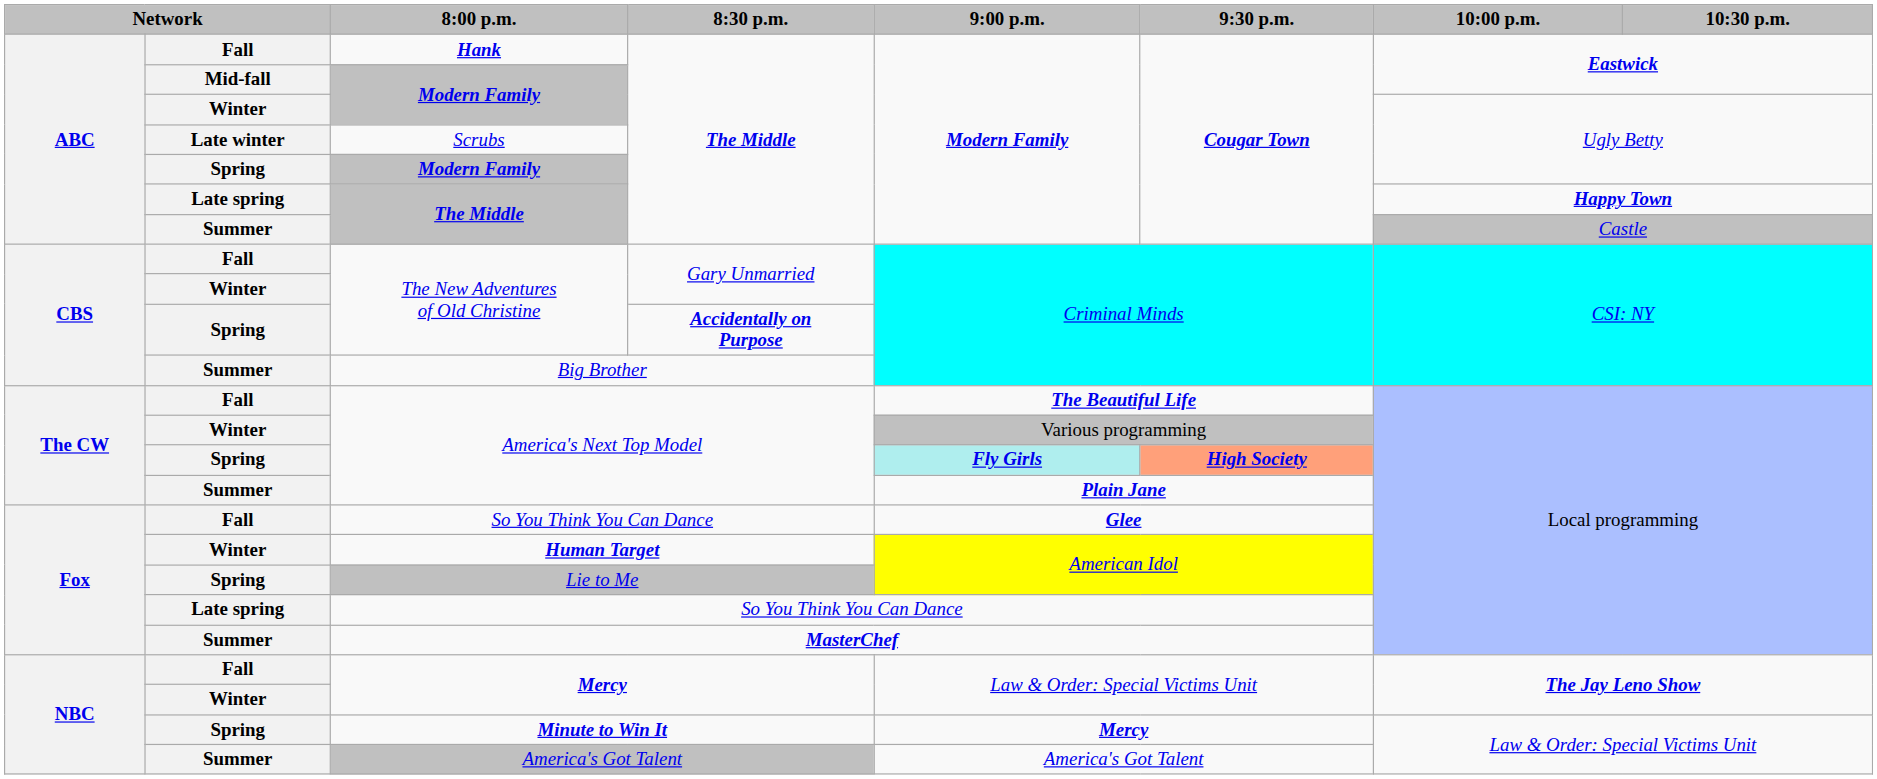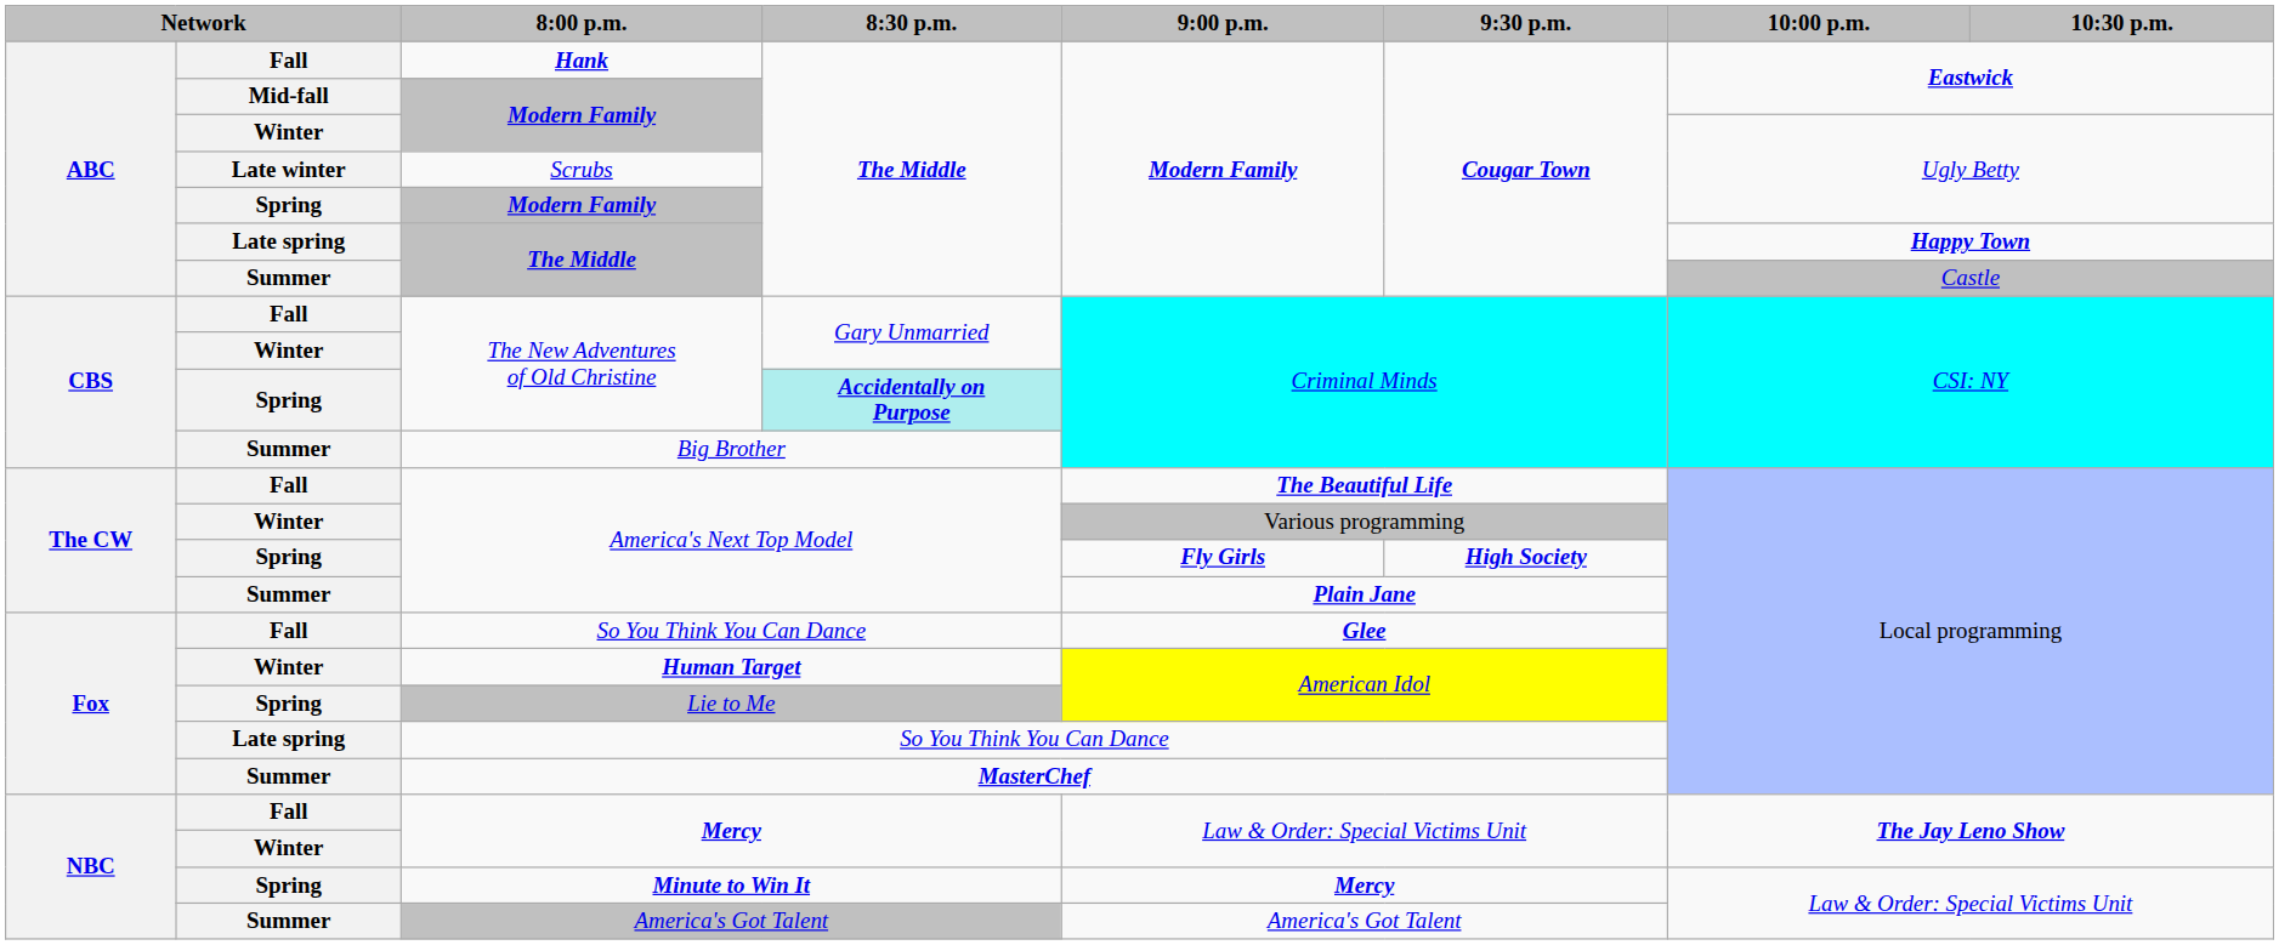Spring / The New Adventures of Old Christine | 8:30 p.m.: no background -> paleturquoise background
Spring / America's Next Top Model | 9:00 p.m.: paleturquoise background -> no background
Spring / America's Next Top Model | 9:30 p.m.: lightsalmon background -> no background
